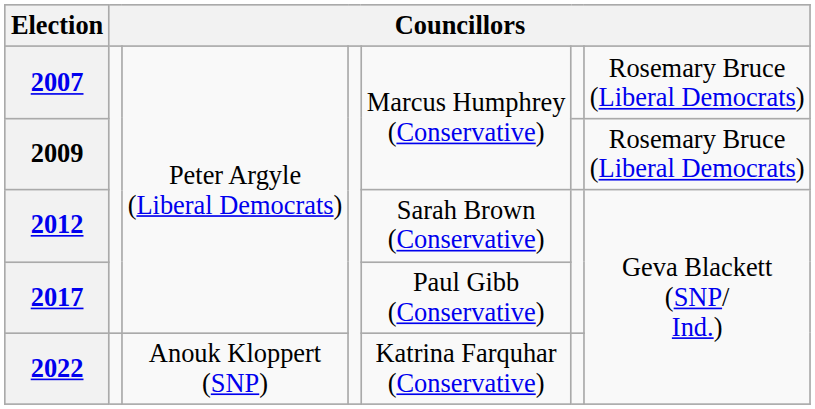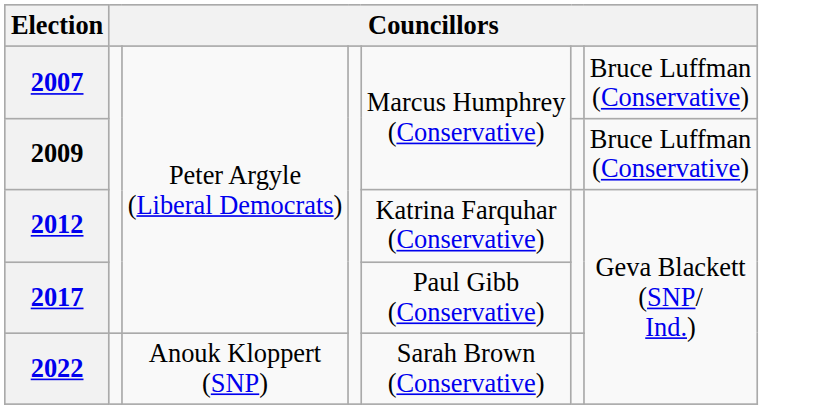2007 | column 7: Rosemary Bruce (Liberal Democrats) -> Bruce Luffman (Conservative)
2009 | column 7: Rosemary Bruce (Liberal Democrats) -> Bruce Luffman (Conservative)
2012 | column 5: Sarah Brown (Conservative) -> Katrina Farquhar (Conservative)
2022 | column 5: Katrina Farquhar (Conservative) -> Sarah Brown (Conservative)
